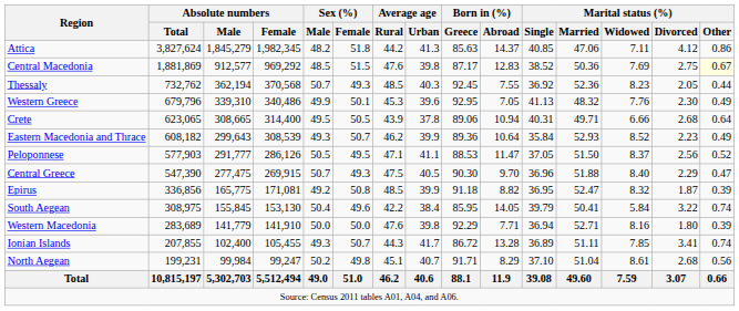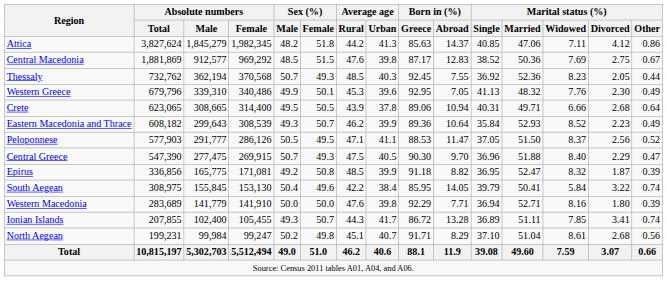Central Macedonia | Marital status (%) / Other: lightyellow background -> no background
